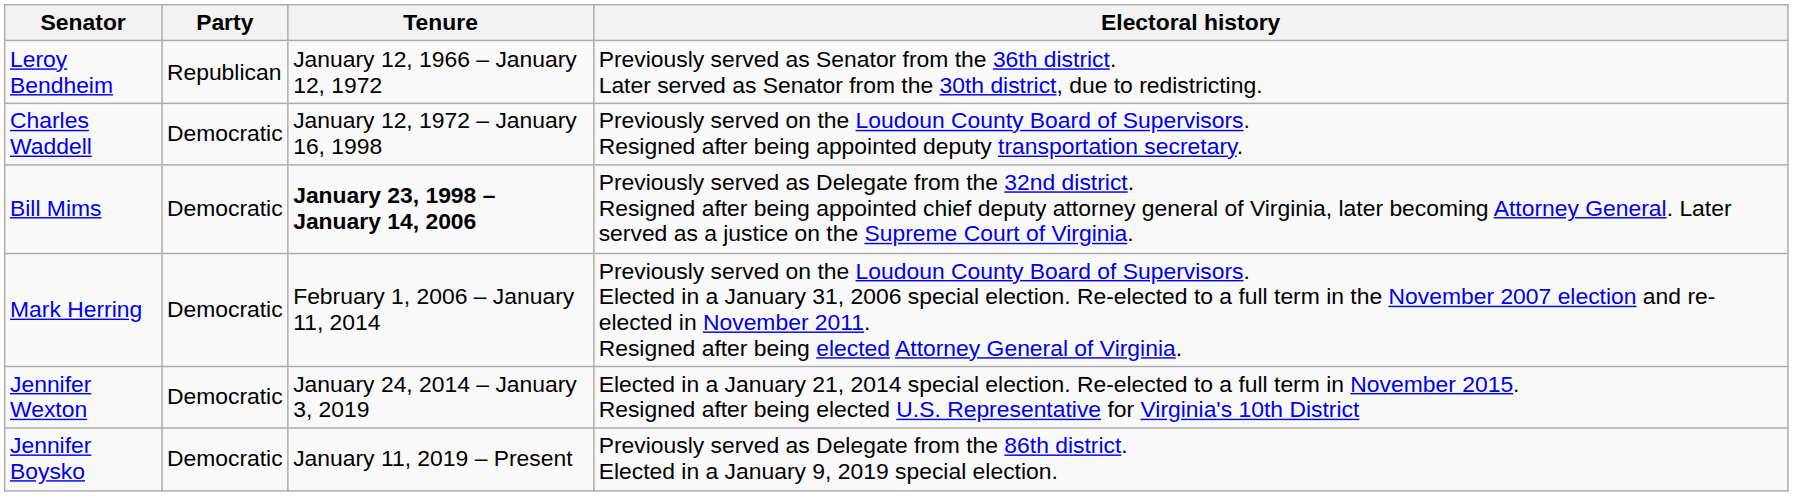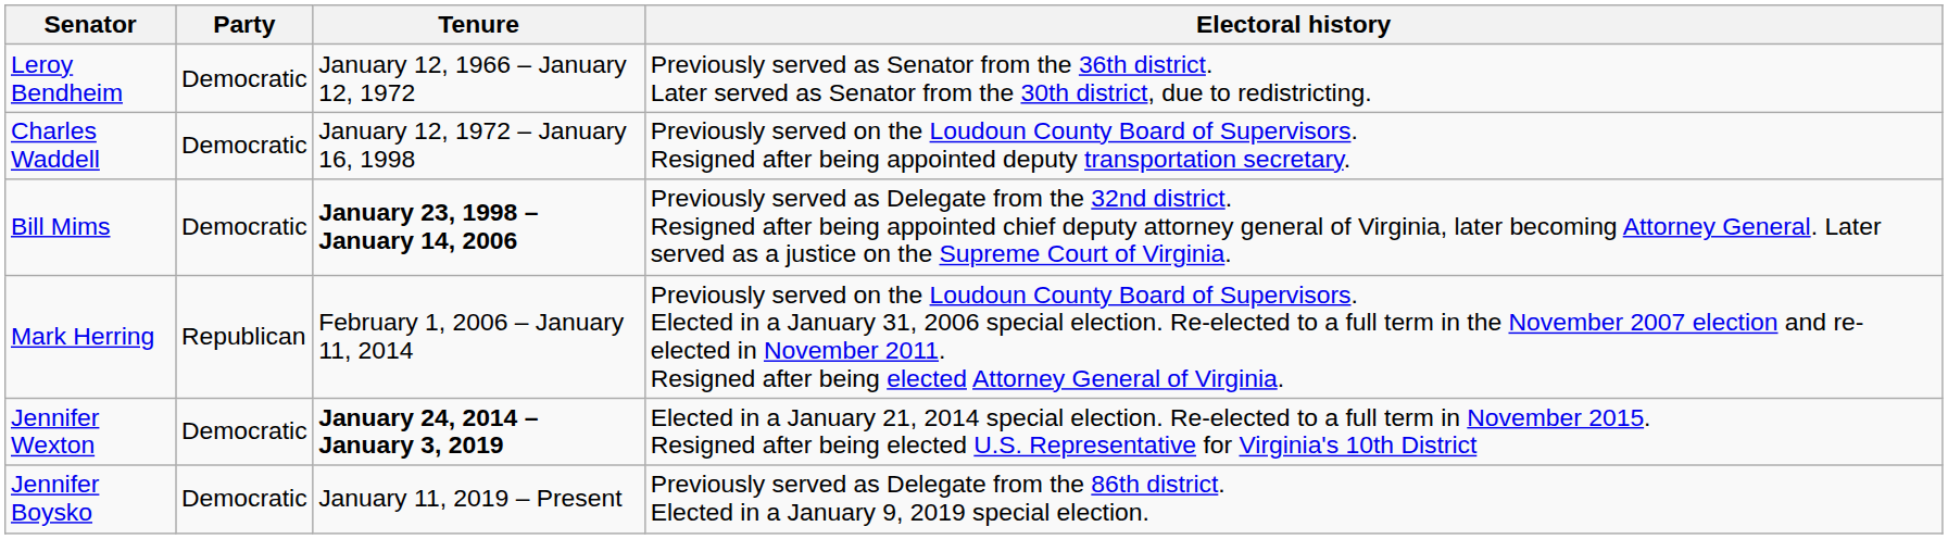Leroy Bendheim | Party: Republican -> Democratic
Mark Herring | Party: Democratic -> Republican
Jennifer Wexton | Tenure: normal -> bold
